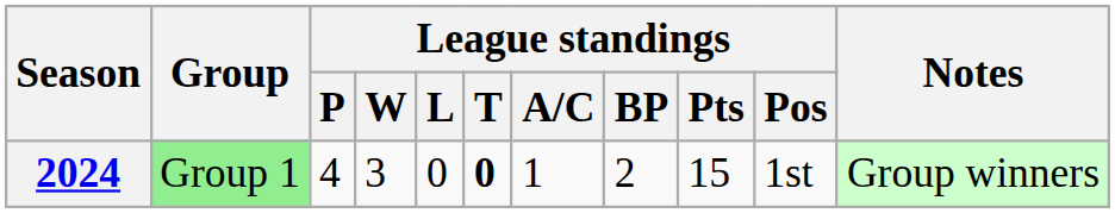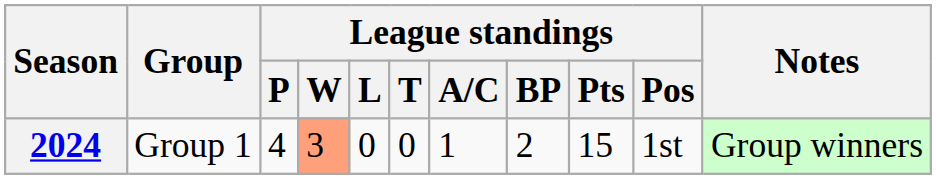2024 | Group: lightgreen background -> no background
2024 | League standings / W: no background -> lightsalmon background
2024 | League standings / T: bold -> normal
